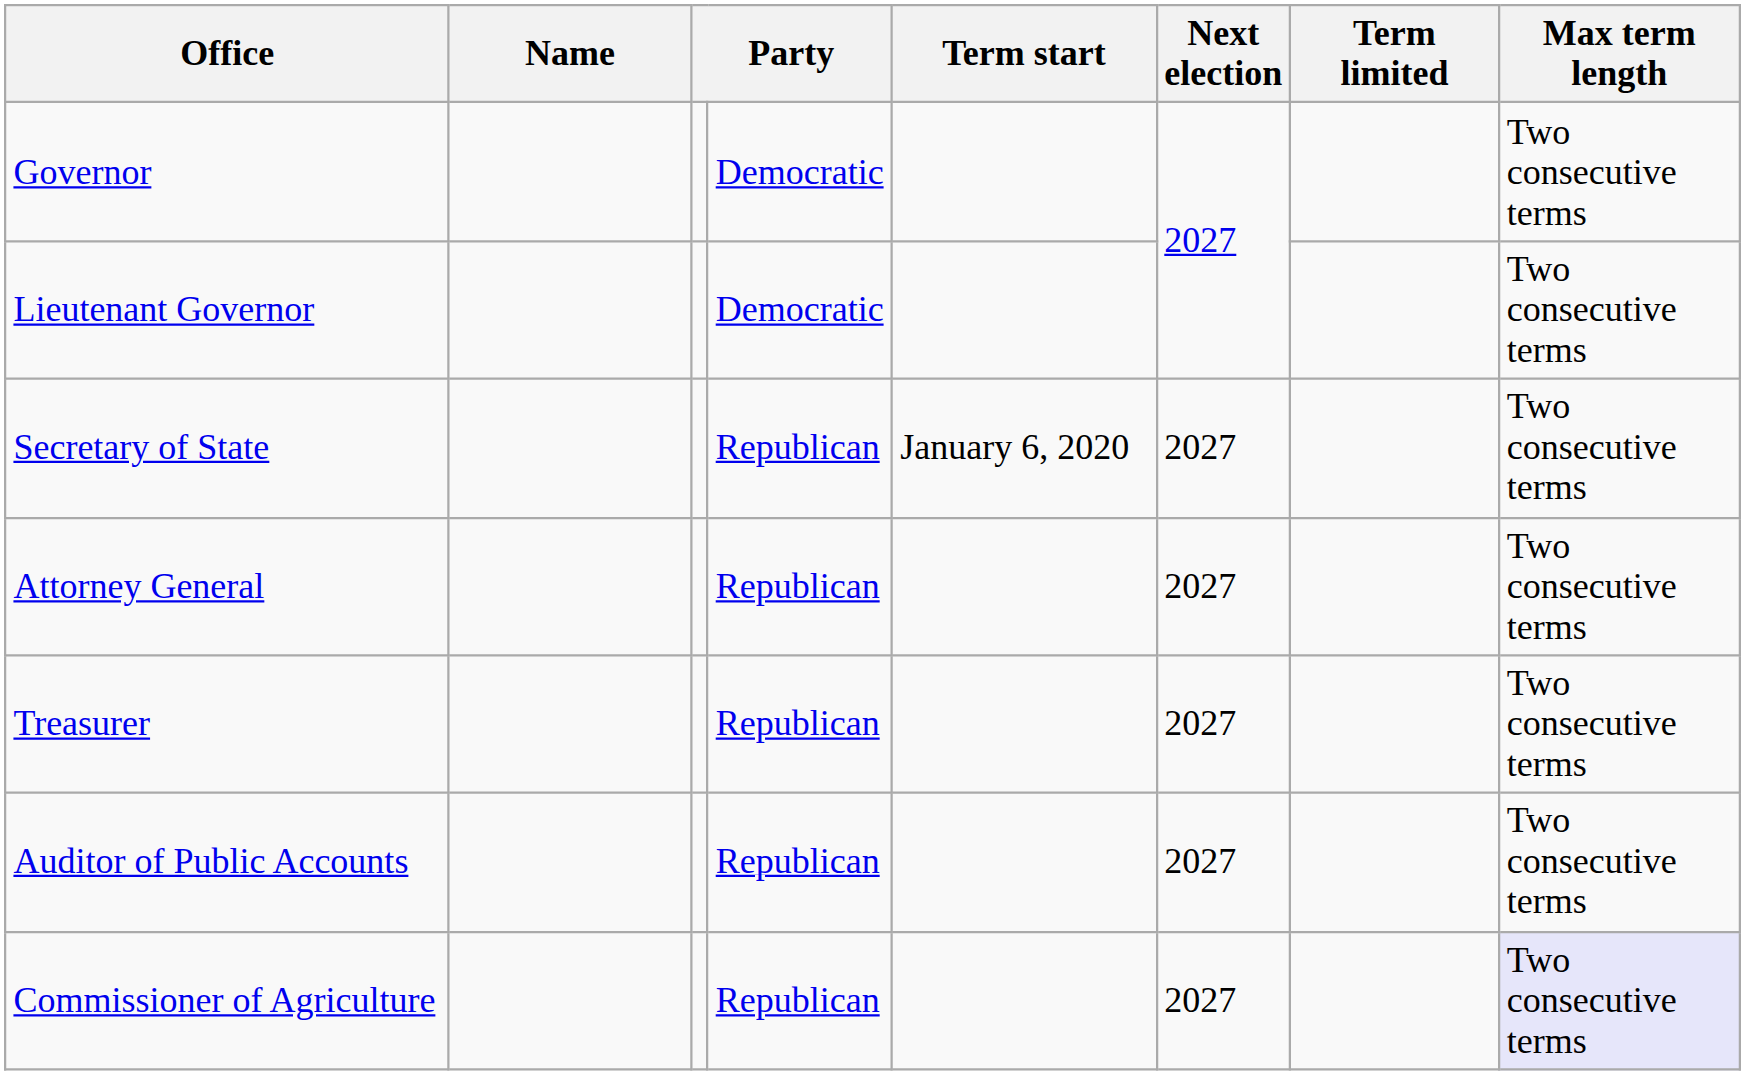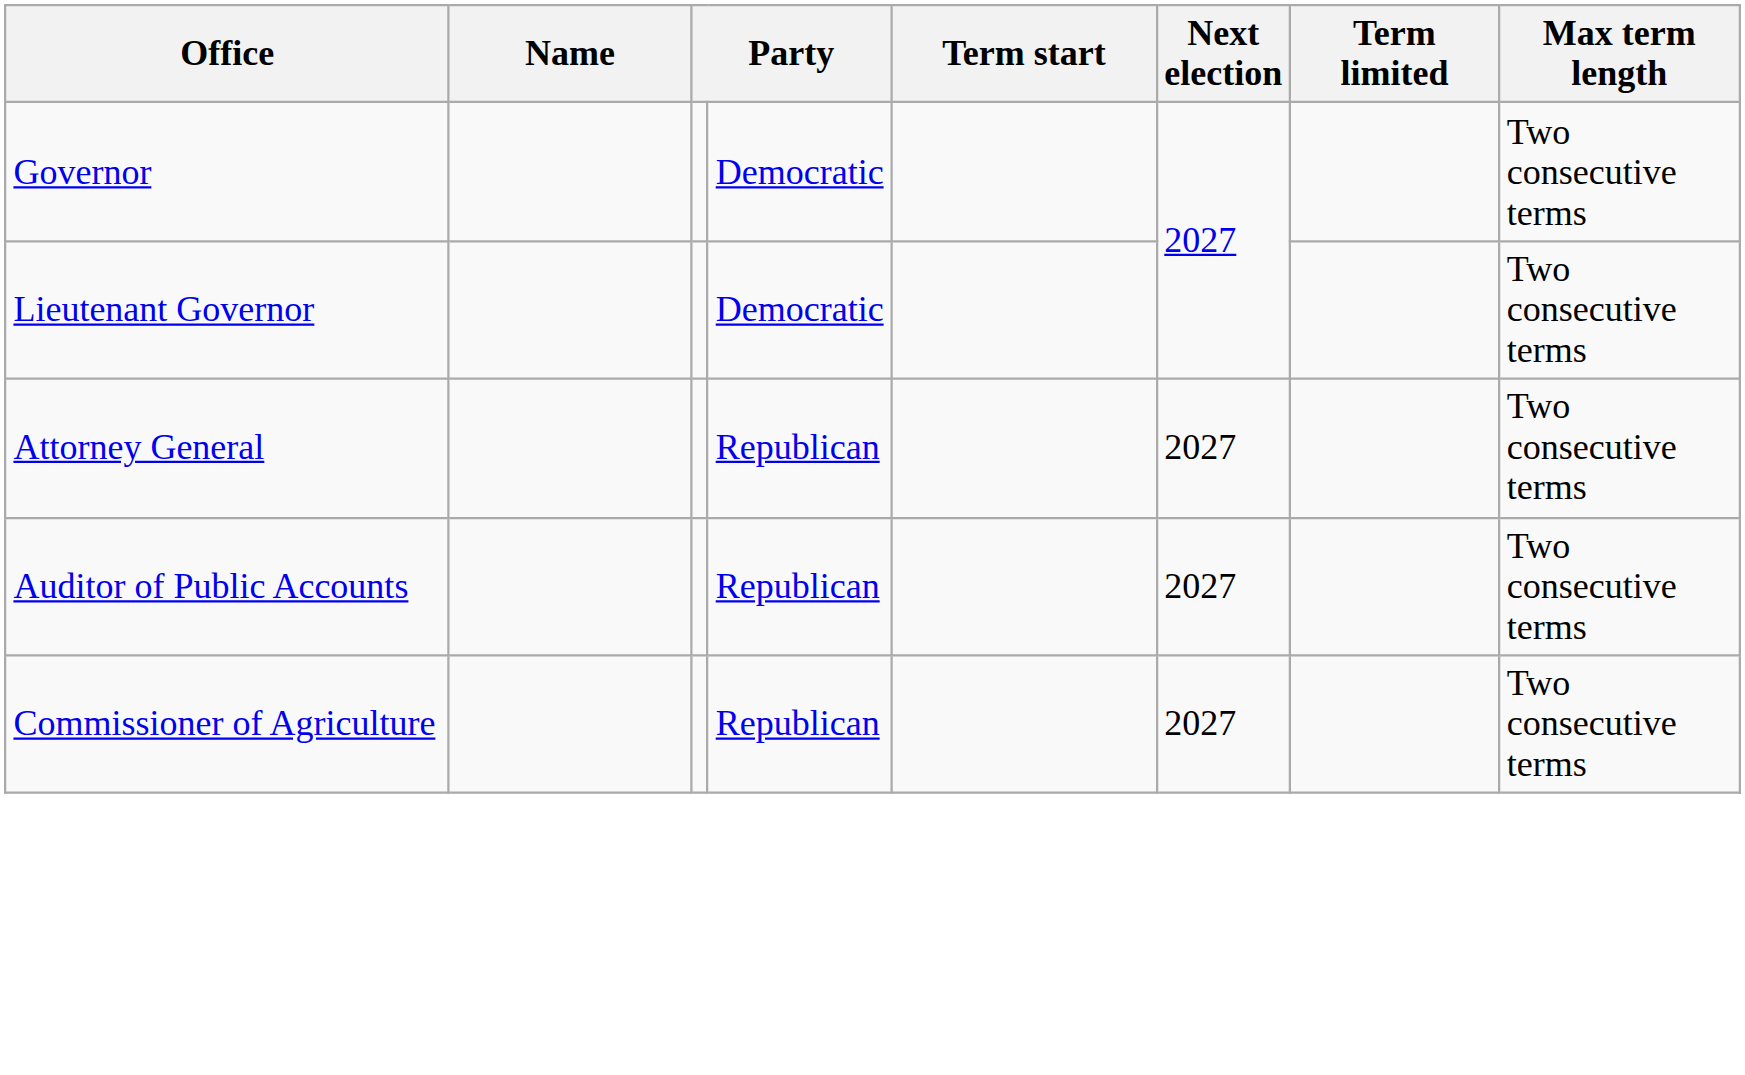- row: Secretary of State | Republican | January 6, 2020 | 2027 | Two consecutive terms
- row: Treasurer | Republican | 2027 | Two consecutive terms
Commissioner of Agriculture | Max term length: lavender background -> no background
